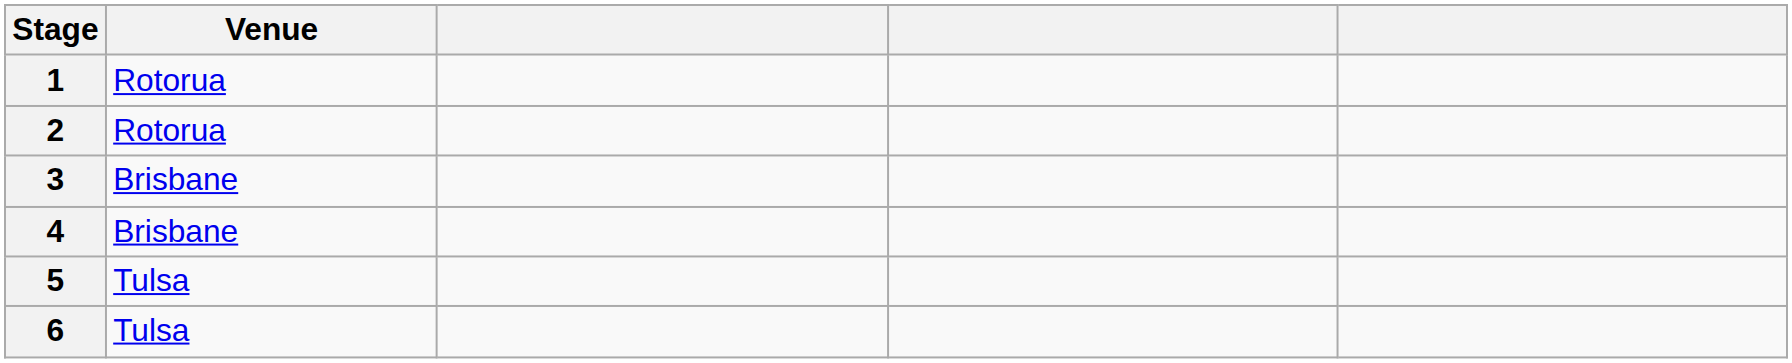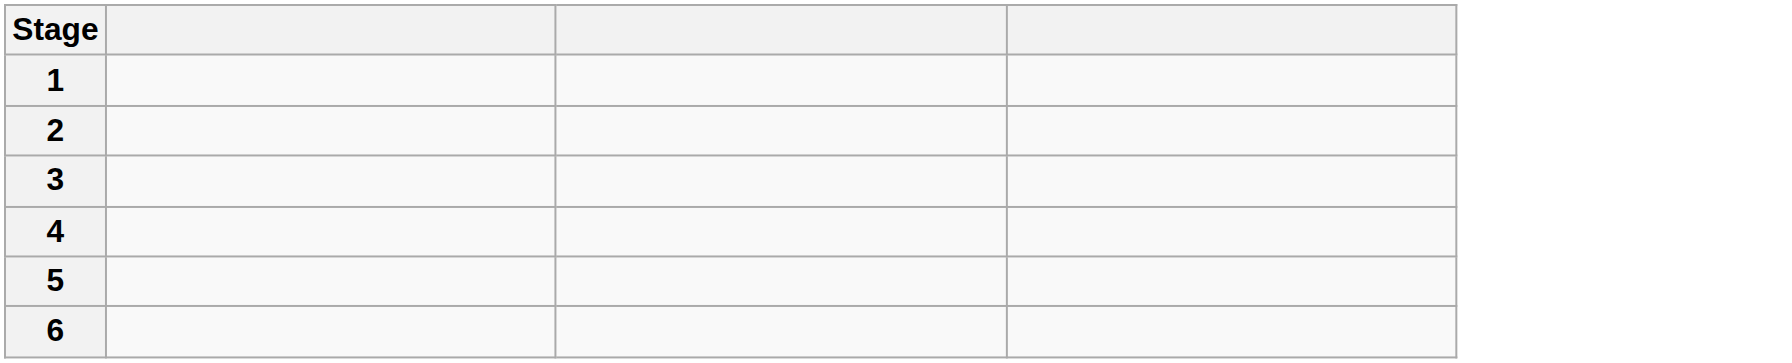- column: Venue | Rotorua | Rotorua | Brisbane | Brisbane | Tulsa | Tulsa
